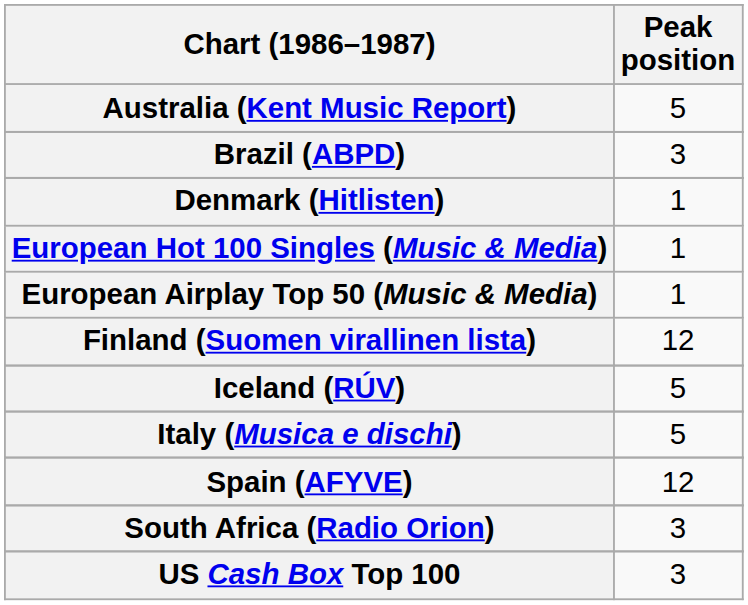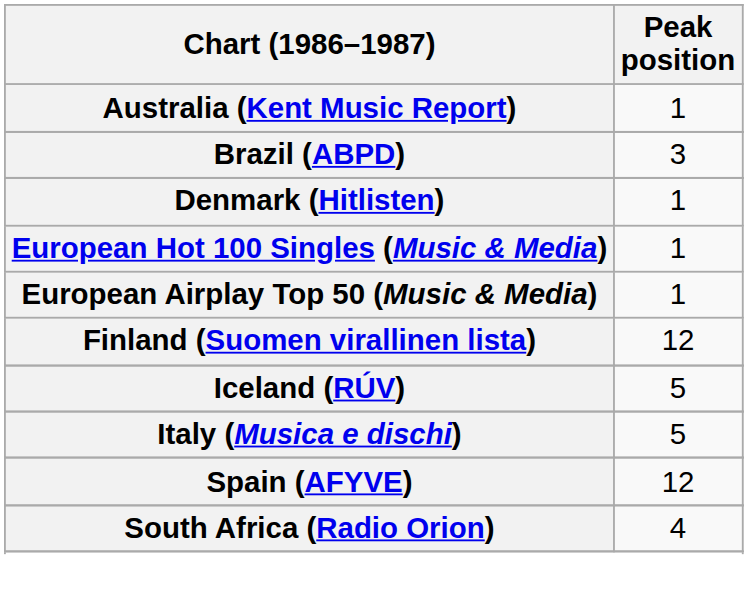Australia (Kent Music Report) | Peak position: 5 -> 1
South Africa (Radio Orion) | Peak position: 3 -> 4
- row: US Cash Box Top 100 | 3
